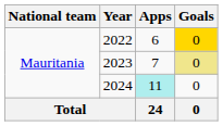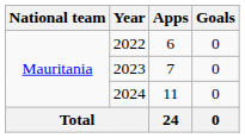2022 | Goals: gold background -> no background
2023 | Goals: khaki background -> no background
2024 | Apps: paleturquoise background -> no background
